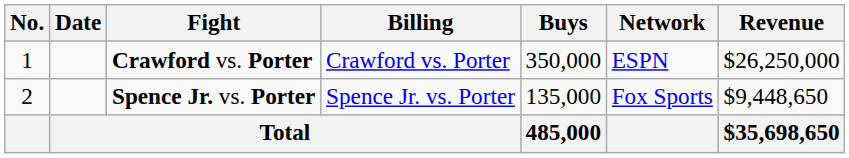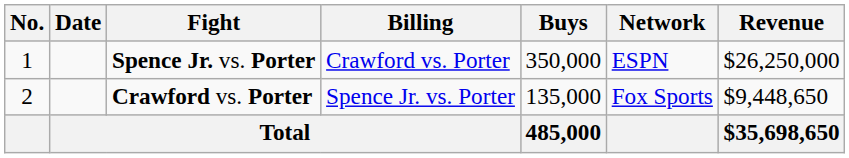row 2 | Fight: Crawford vs. Porter -> Spence Jr. vs. Porter
row 3 | Fight: Spence Jr. vs. Porter -> Crawford vs. Porter
